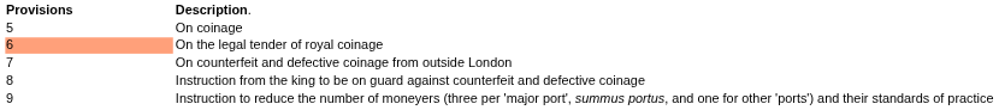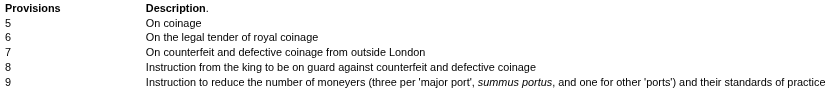On the legal tender of royal coinage | column 1: lightsalmon background -> no background
